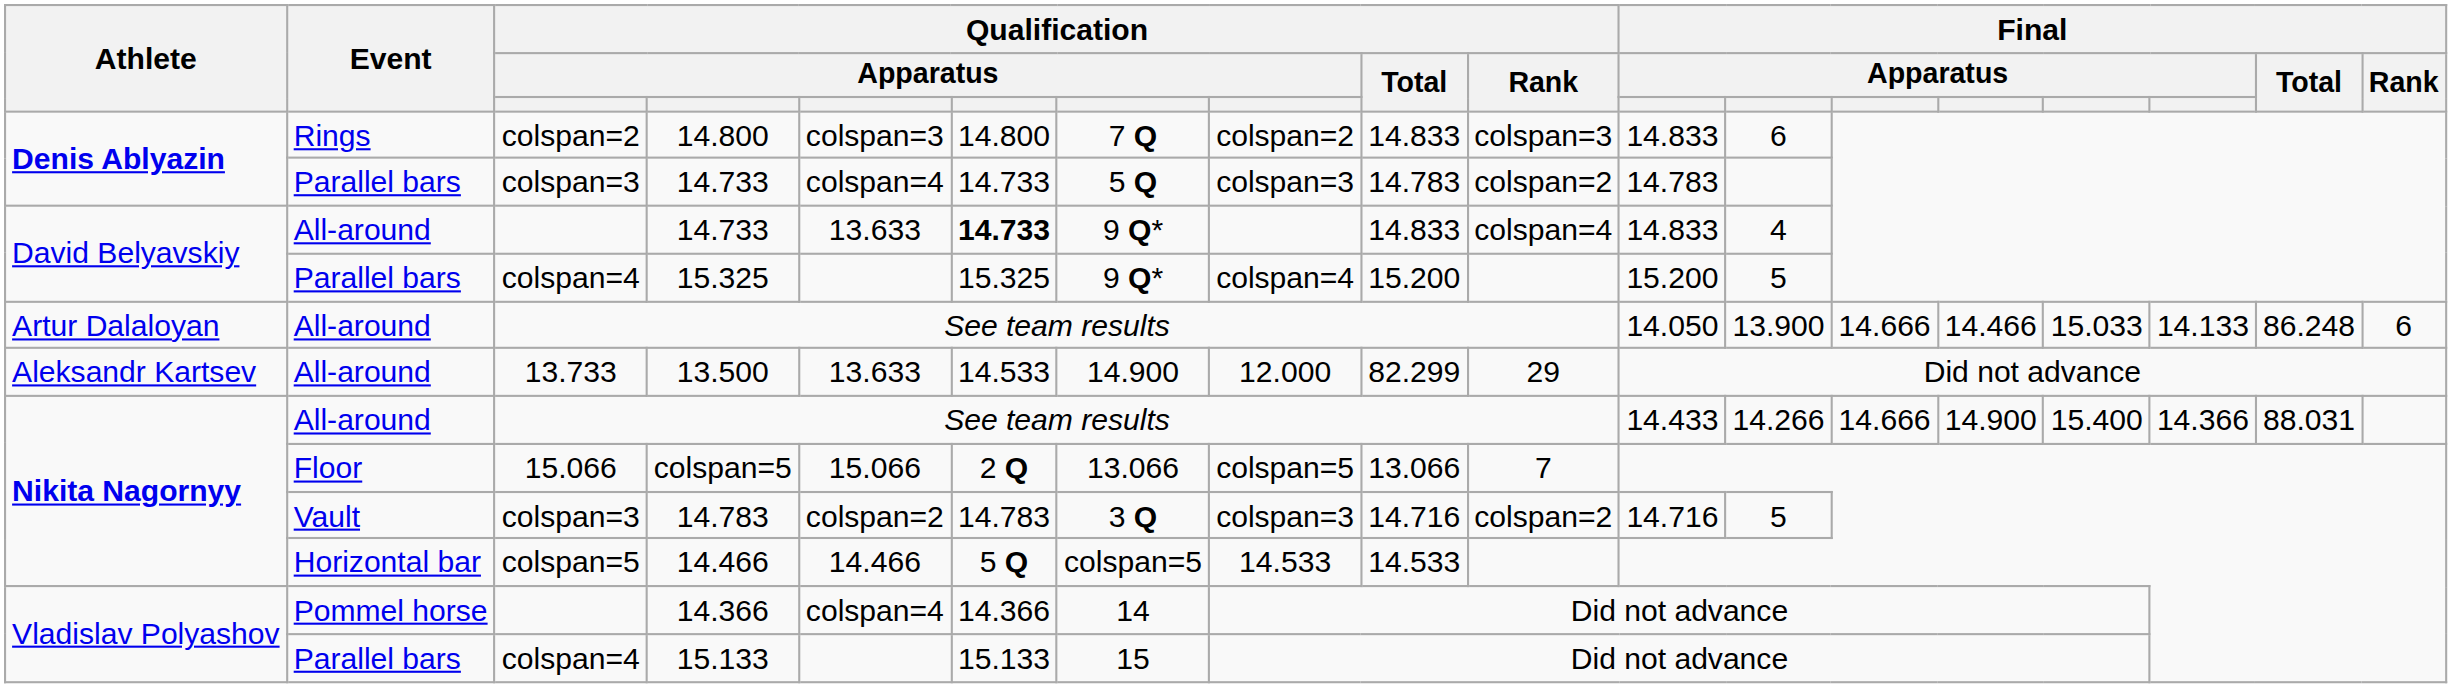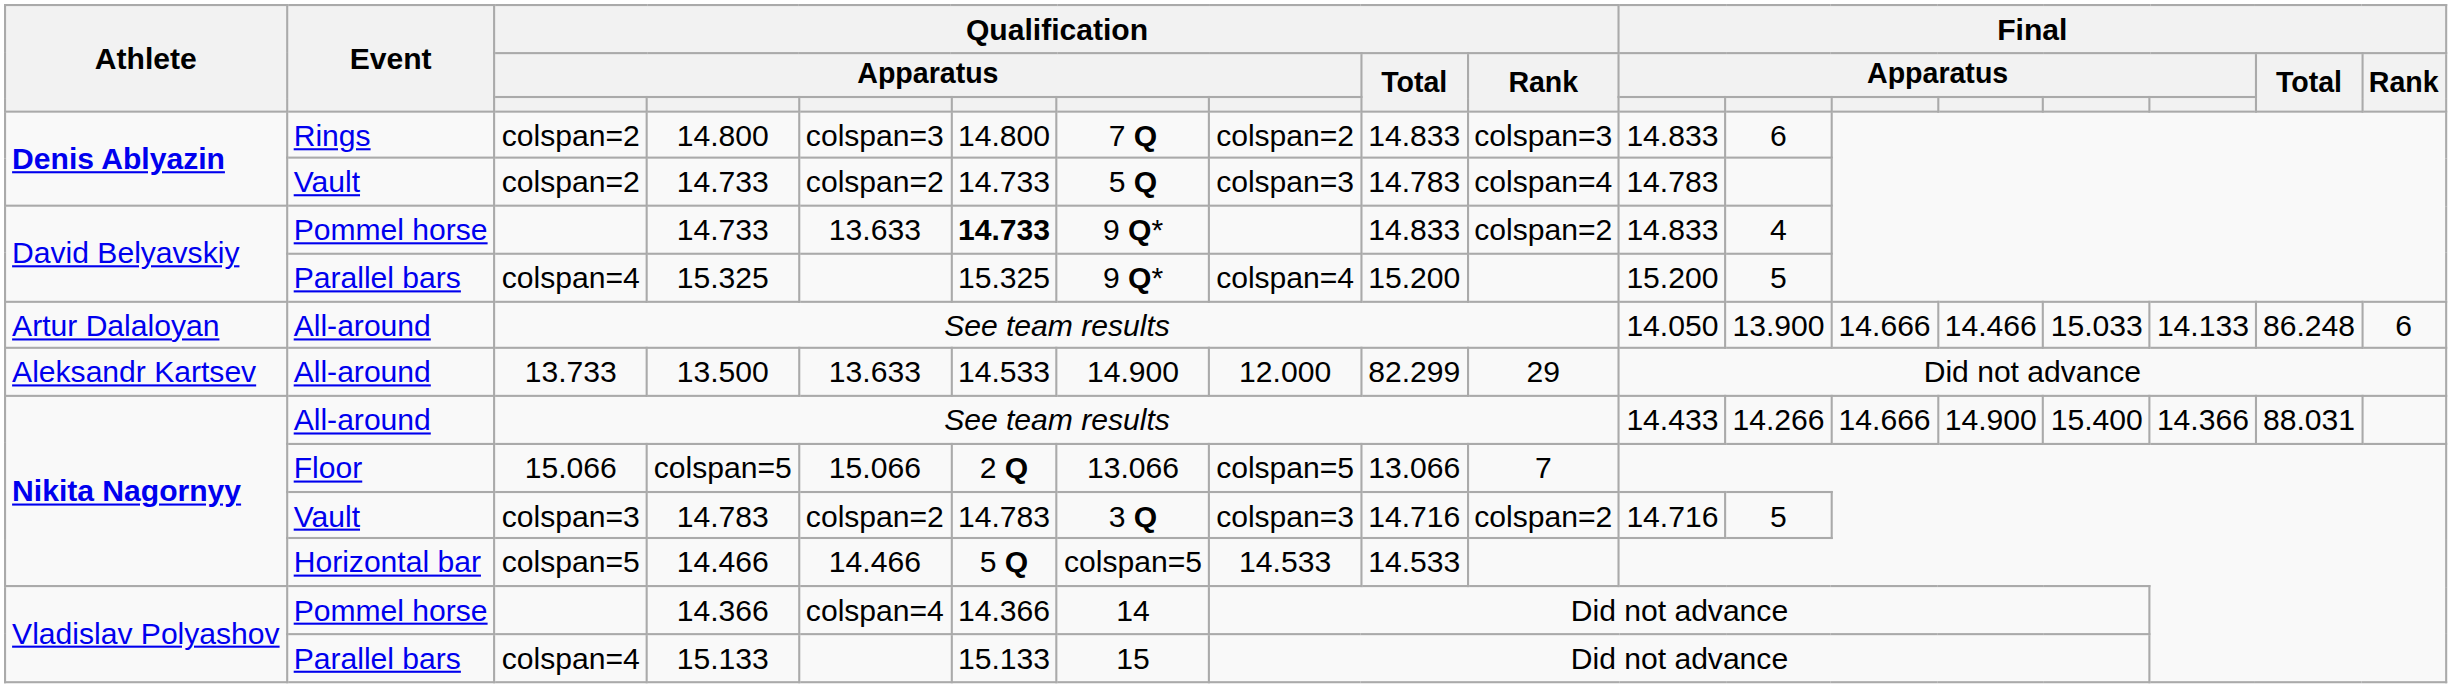Denis Ablyazin / 14.733 | Event: Parallel bars -> Vault
Denis Ablyazin / 14.733 | column 3: colspan=3 -> colspan=2
Denis Ablyazin / 14.733 | column 5: colspan=4 -> colspan=2
Denis Ablyazin / 14.733 | Qualification / Rank: colspan=2 -> colspan=4
David Belyavskiy / 14.733 | Event: All-around -> Pommel horse
David Belyavskiy / 14.733 | Qualification / Rank: colspan=4 -> colspan=2
